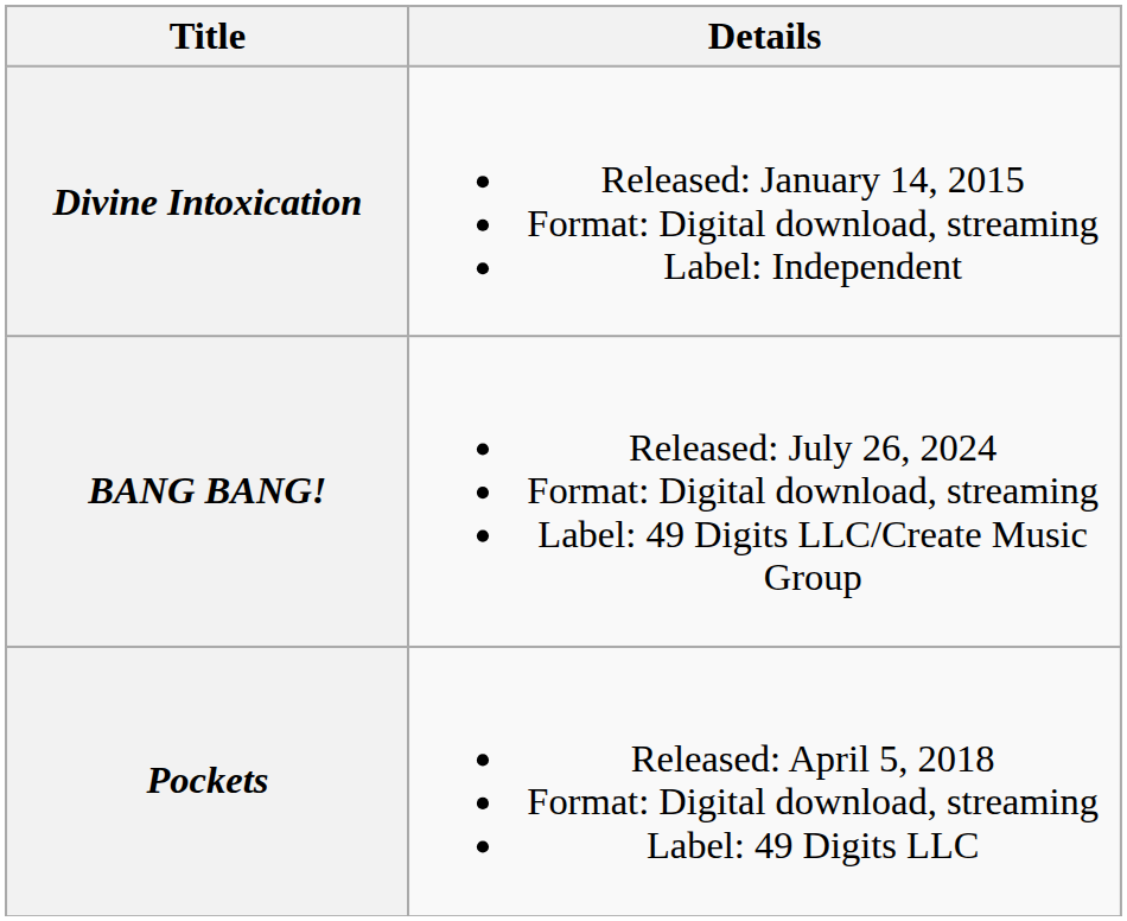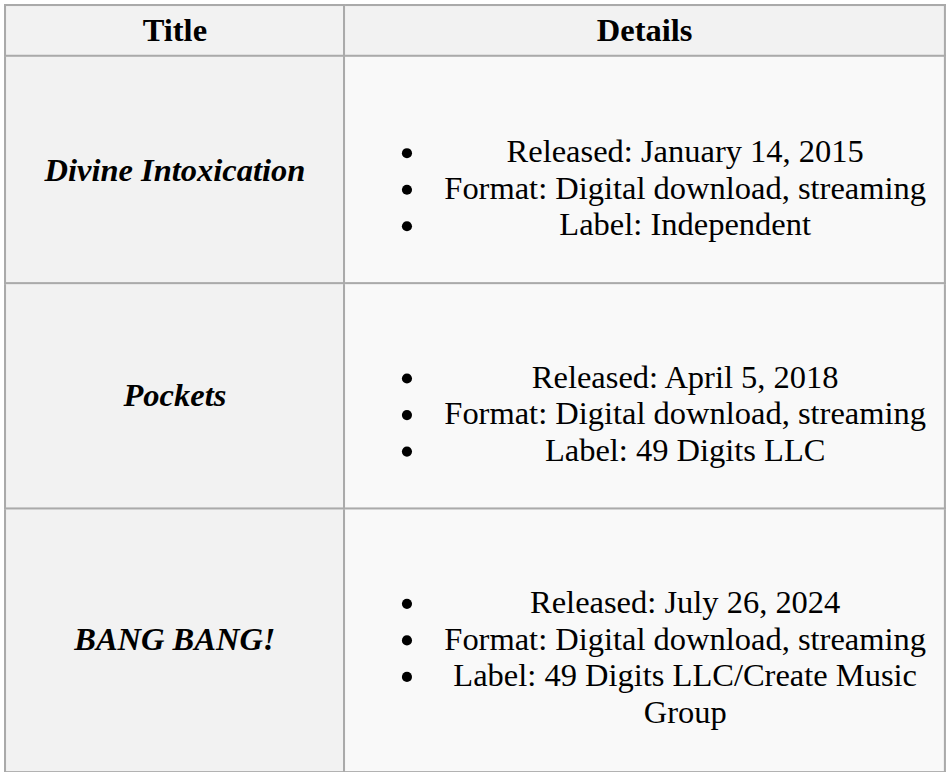rows swapped: Pockets <-> BANG BANG!
